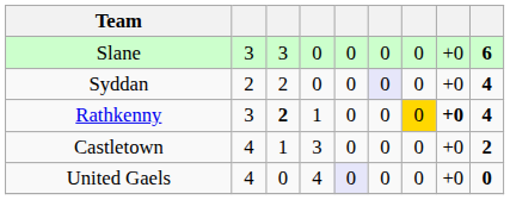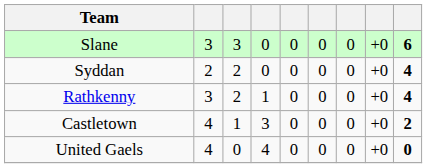Syddan | column 6: lavender background -> no background
Rathkenny | column 3: bold -> normal
Rathkenny | column 7: gold background -> no background
Rathkenny | column 8: bold -> normal
United Gaels | column 5: lavender background -> no background
